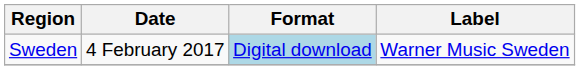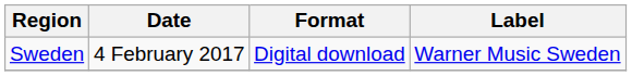Sweden | Format: lightblue background -> no background
